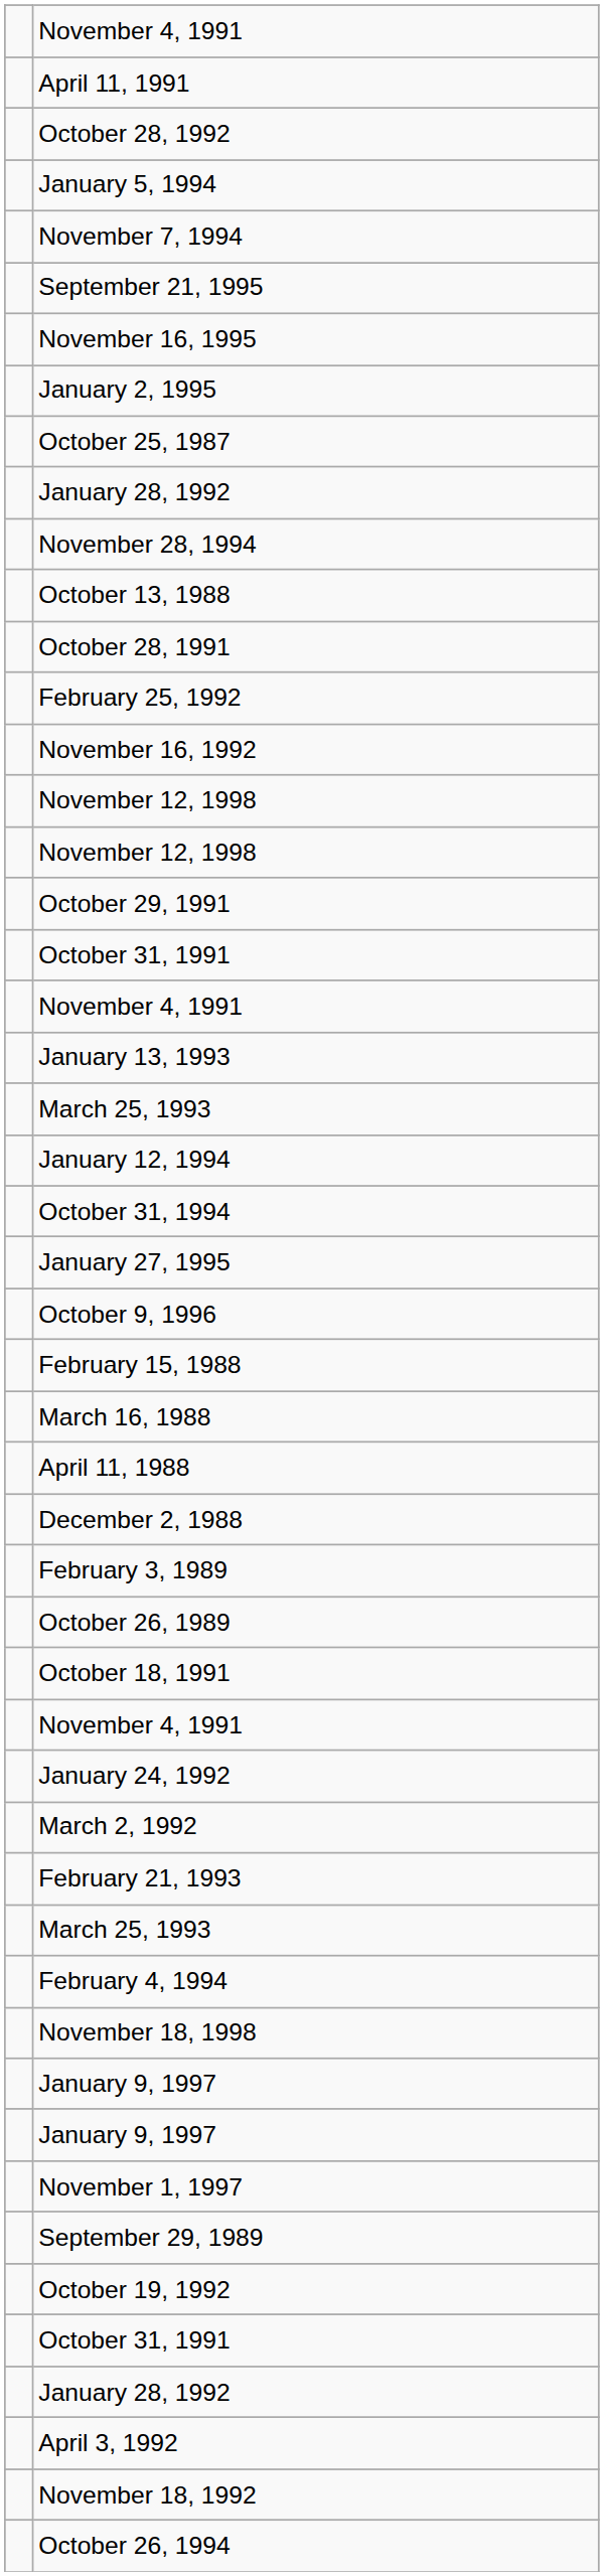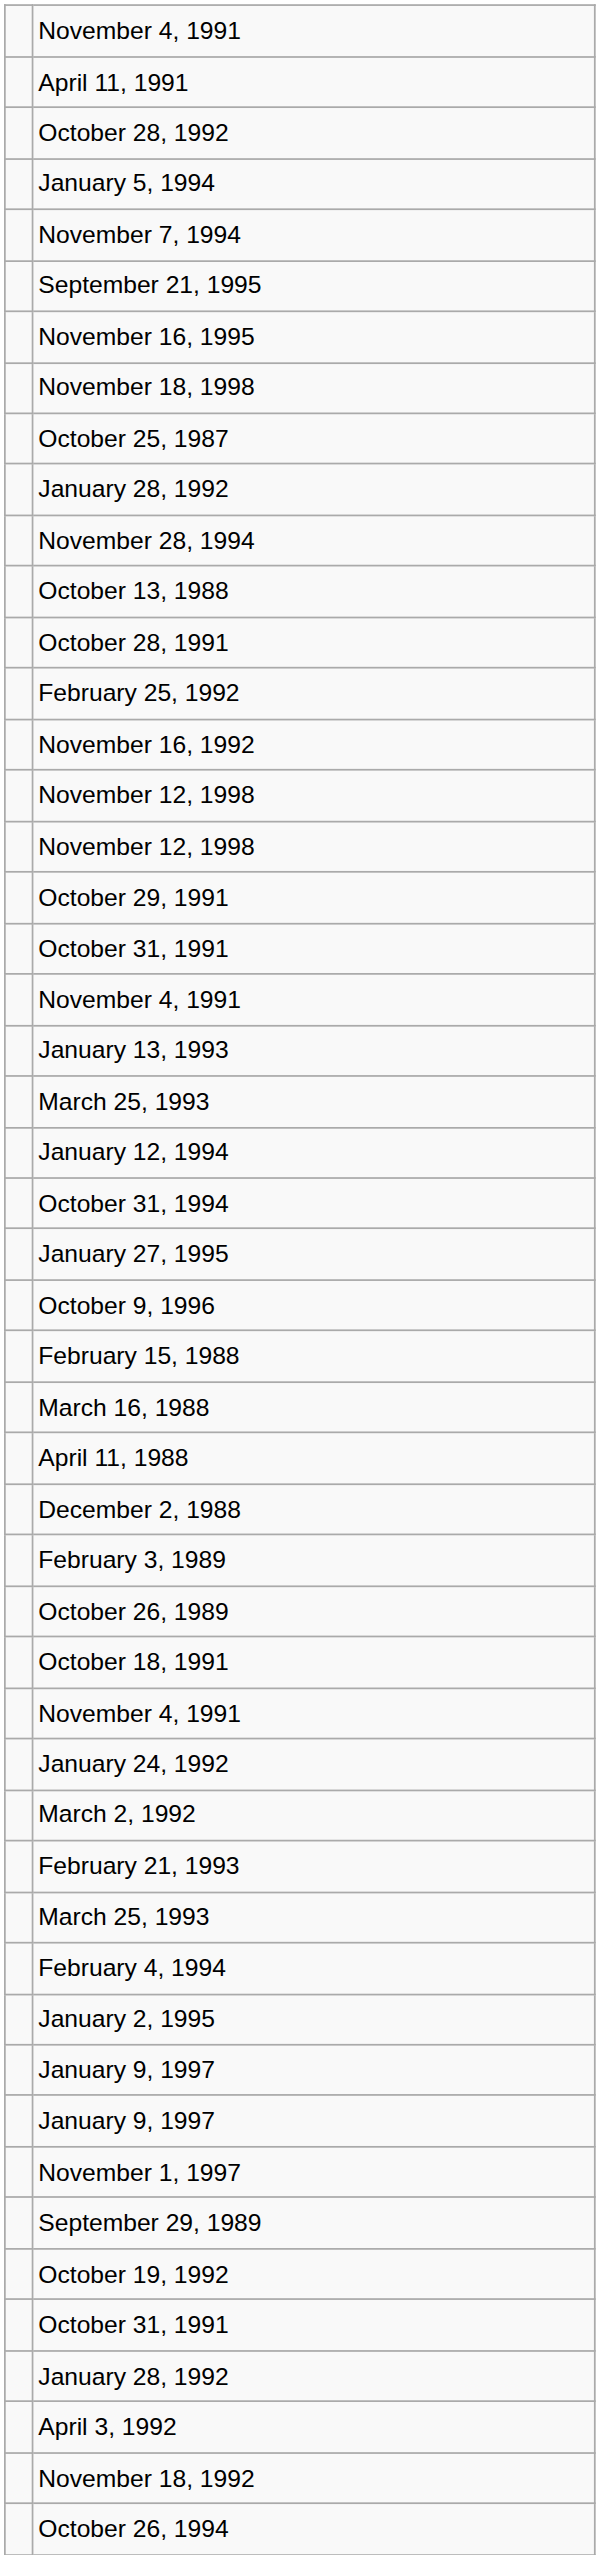row 8 | column 2: January 2, 1995 -> November 18, 1998
row 40 | column 2: November 18, 1998 -> January 2, 1995
